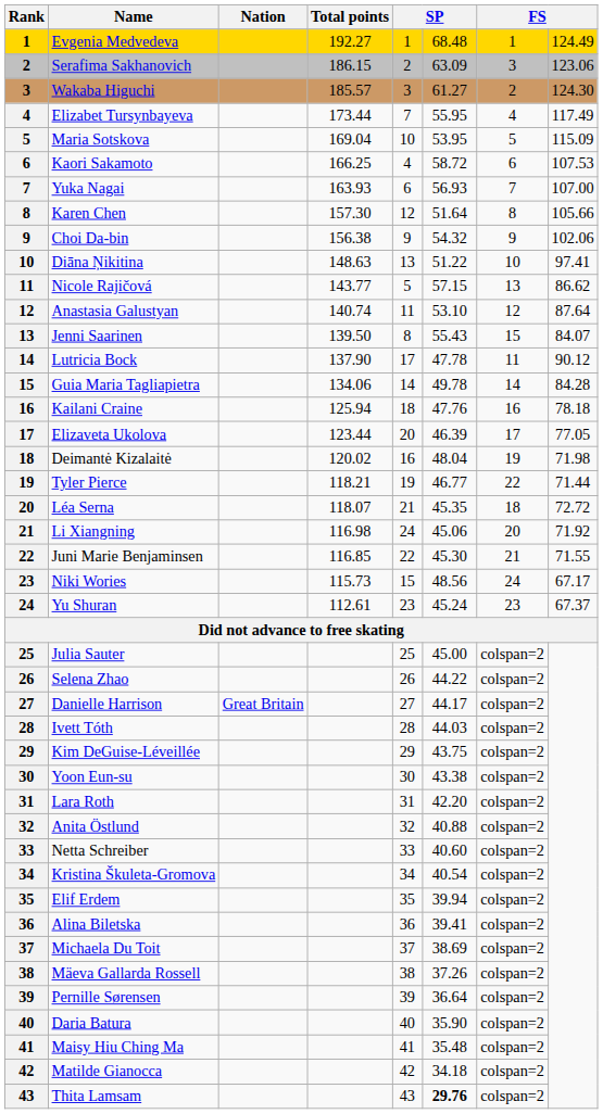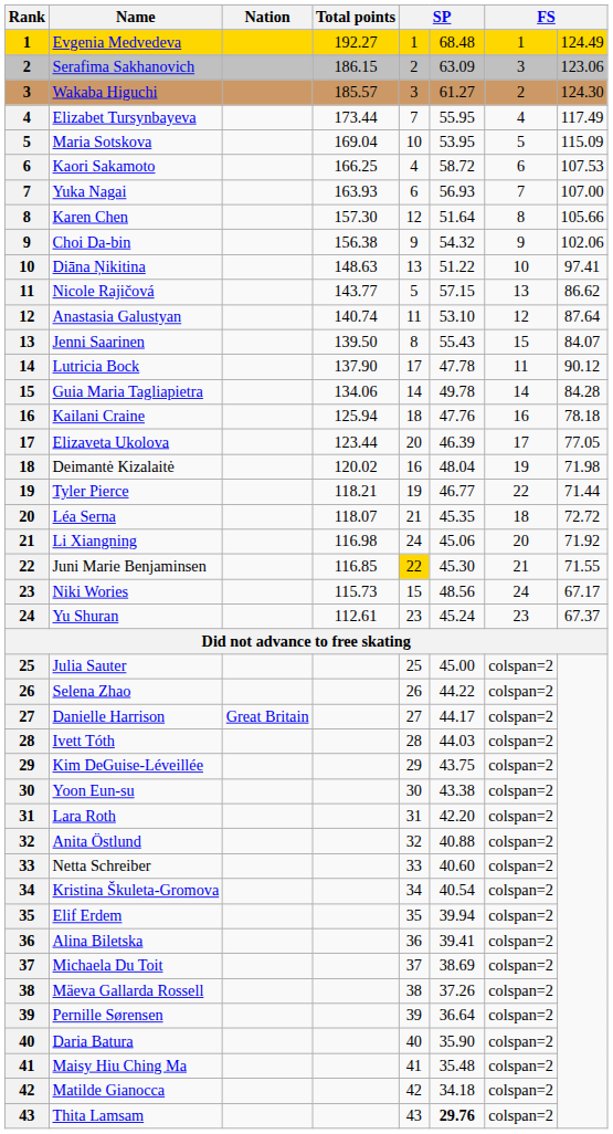Juni Marie Benjaminsen | column 5: no background -> gold background
